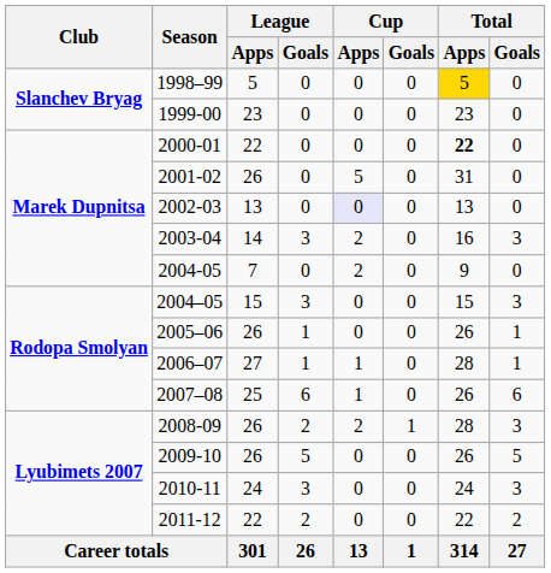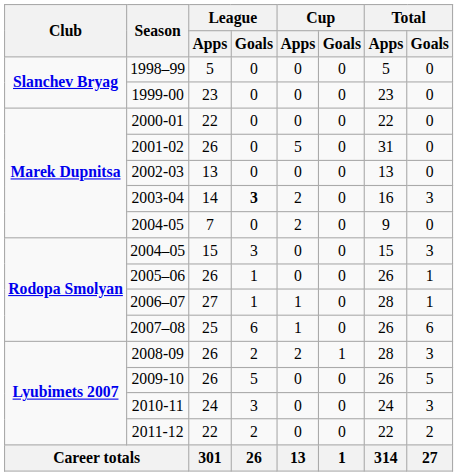1998–99 | Total / Apps: gold background -> no background
2000-01 | Total / Apps: bold -> normal
2002-03 | Cup / Apps: lavender background -> no background
2003-04 | League / Goals: normal -> bold
